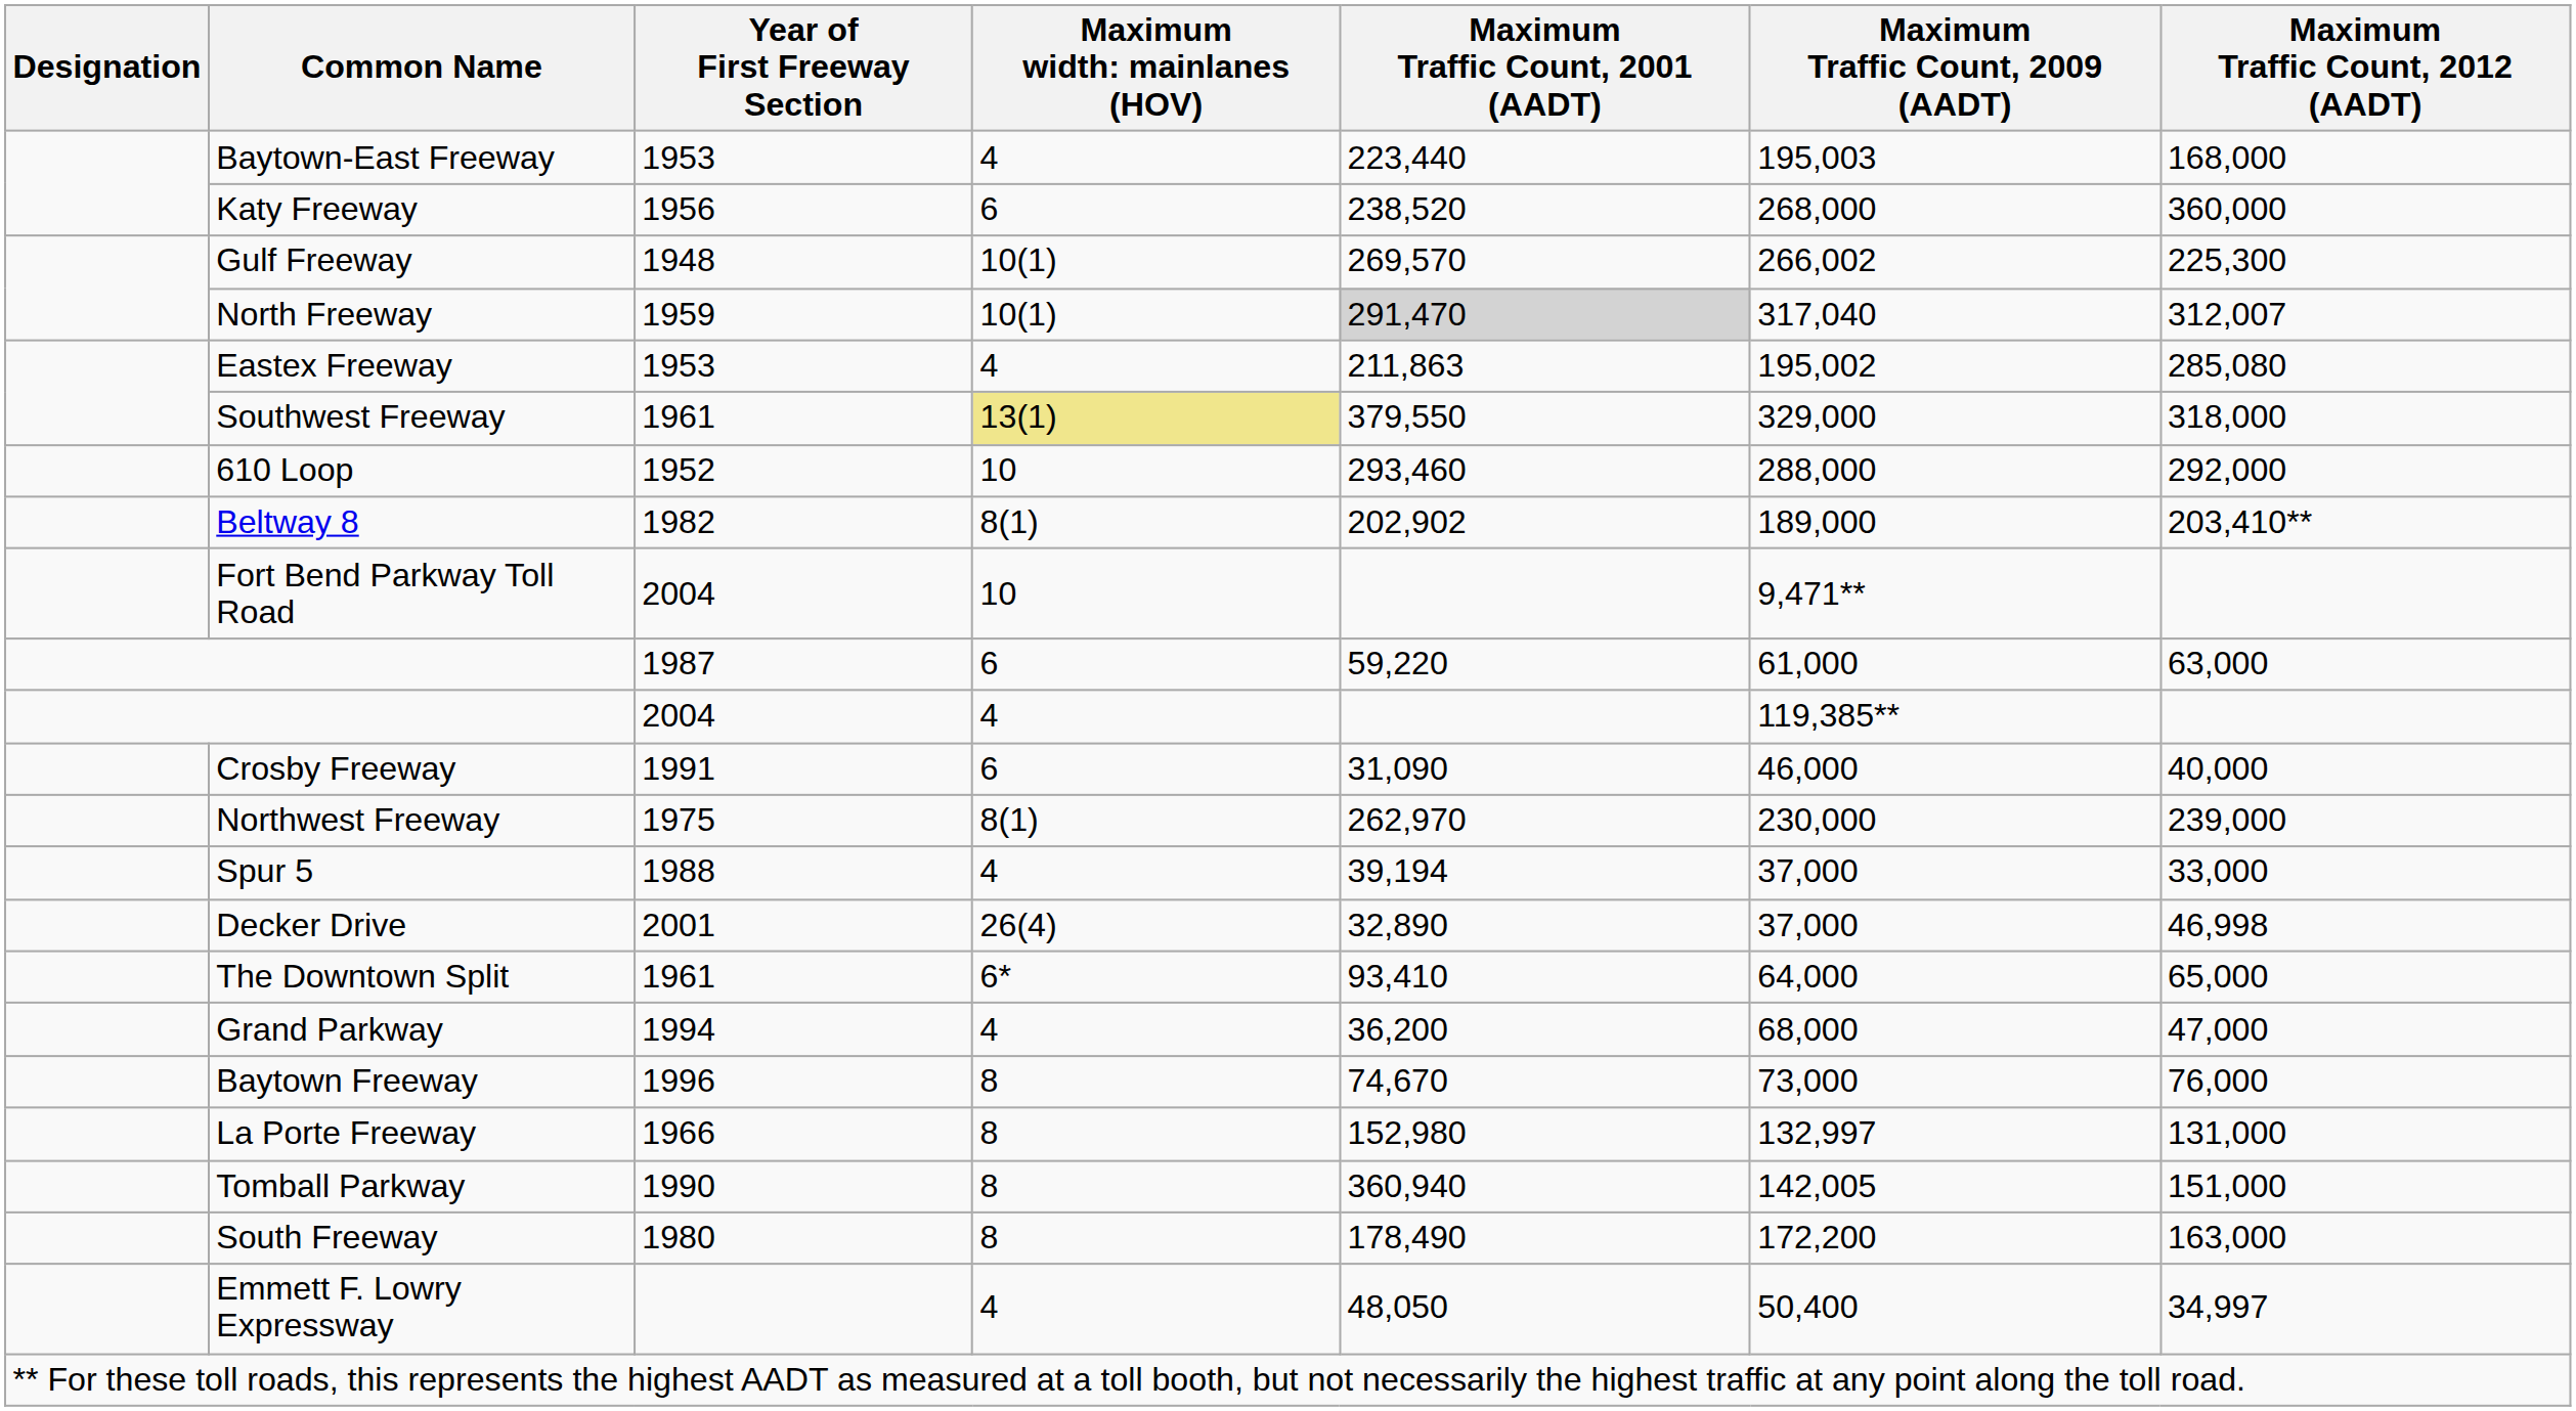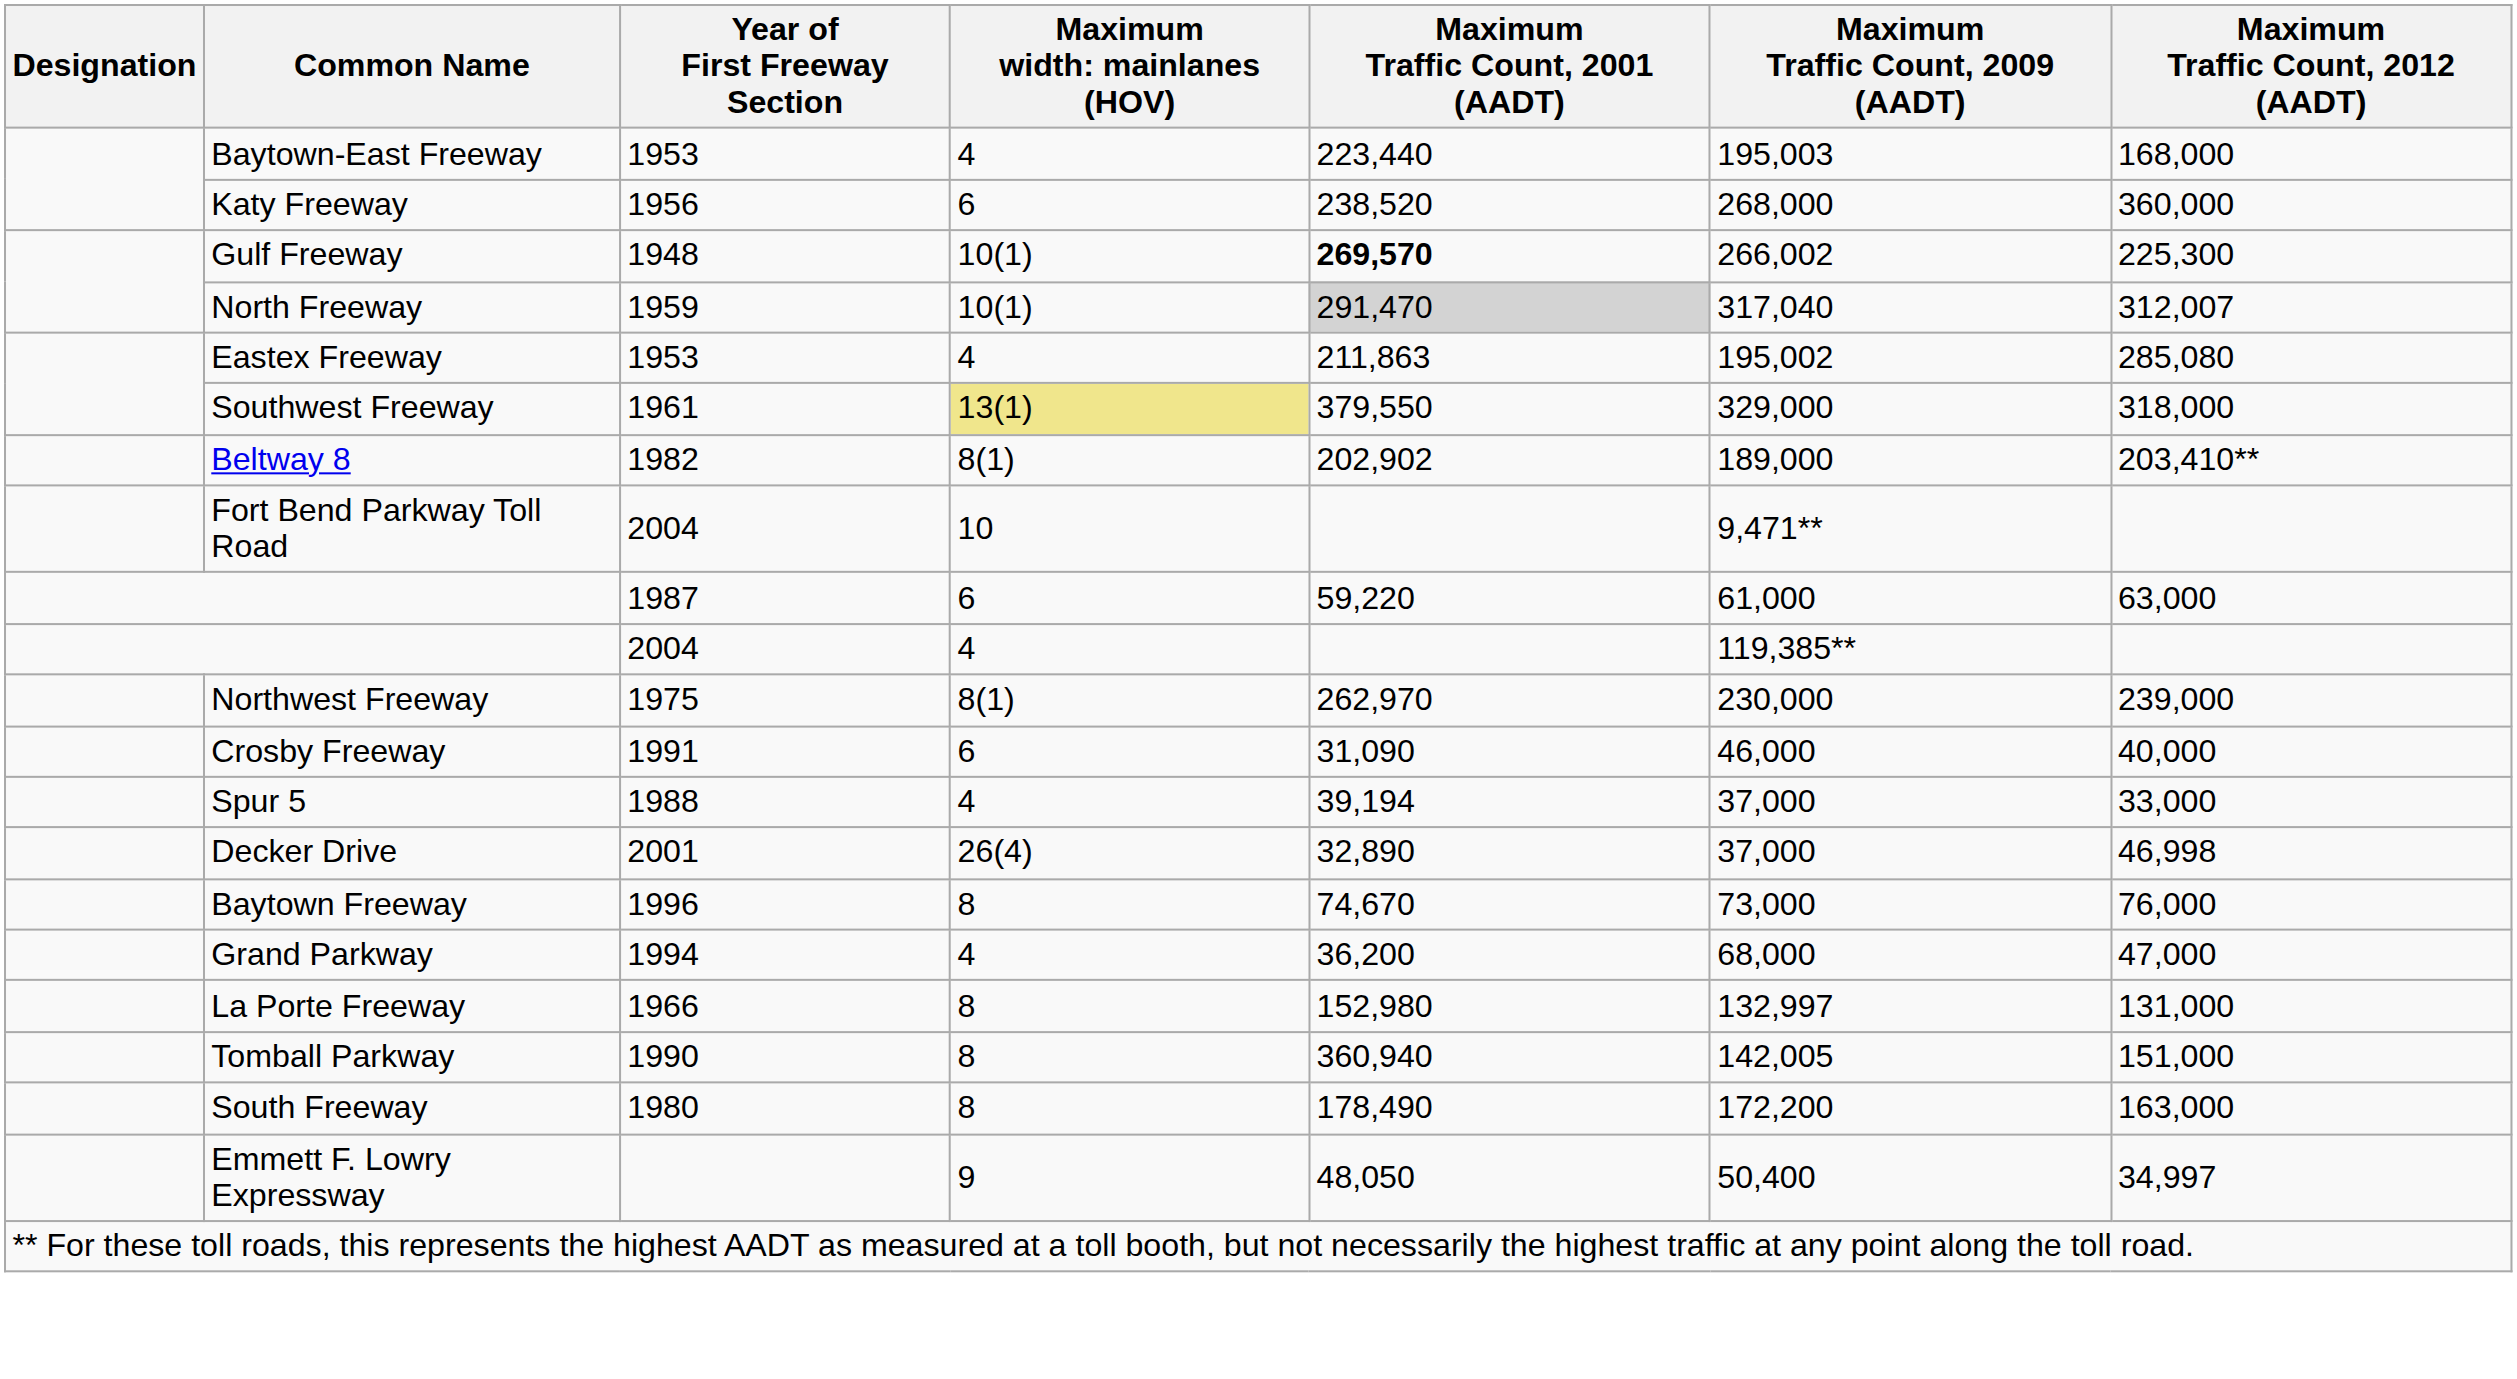Gulf Freeway | Maximum Traffic Count, 2001 (AADT): normal -> bold
- row: 610 Loop | 1952 | 10 | 293,460 | 288,000 | 292,000
rows swapped: Crosby Freeway <-> Northwest Freeway
- row: The Downtown Split | 1961 | 6* | 93,410 | 64,000 | 65,000
rows swapped: Grand Parkway <-> Baytown Freeway
Emmett F. Lowry Expressway | column 4: 4 -> 9
